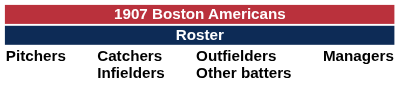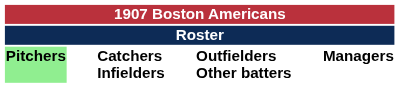Pitchers | column 1: no background -> lightgreen background
